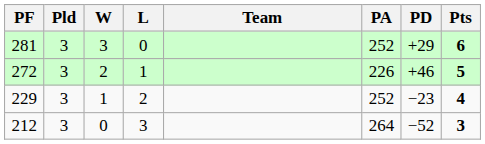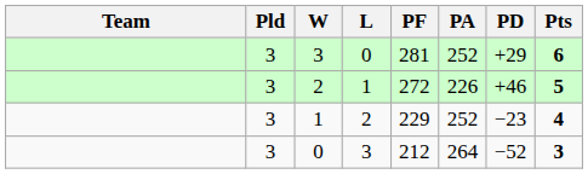columns swapped: Team <-> PF
